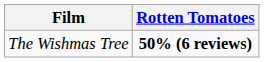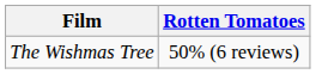The Wishmas Tree | Rotten Tomatoes: bold -> normal
